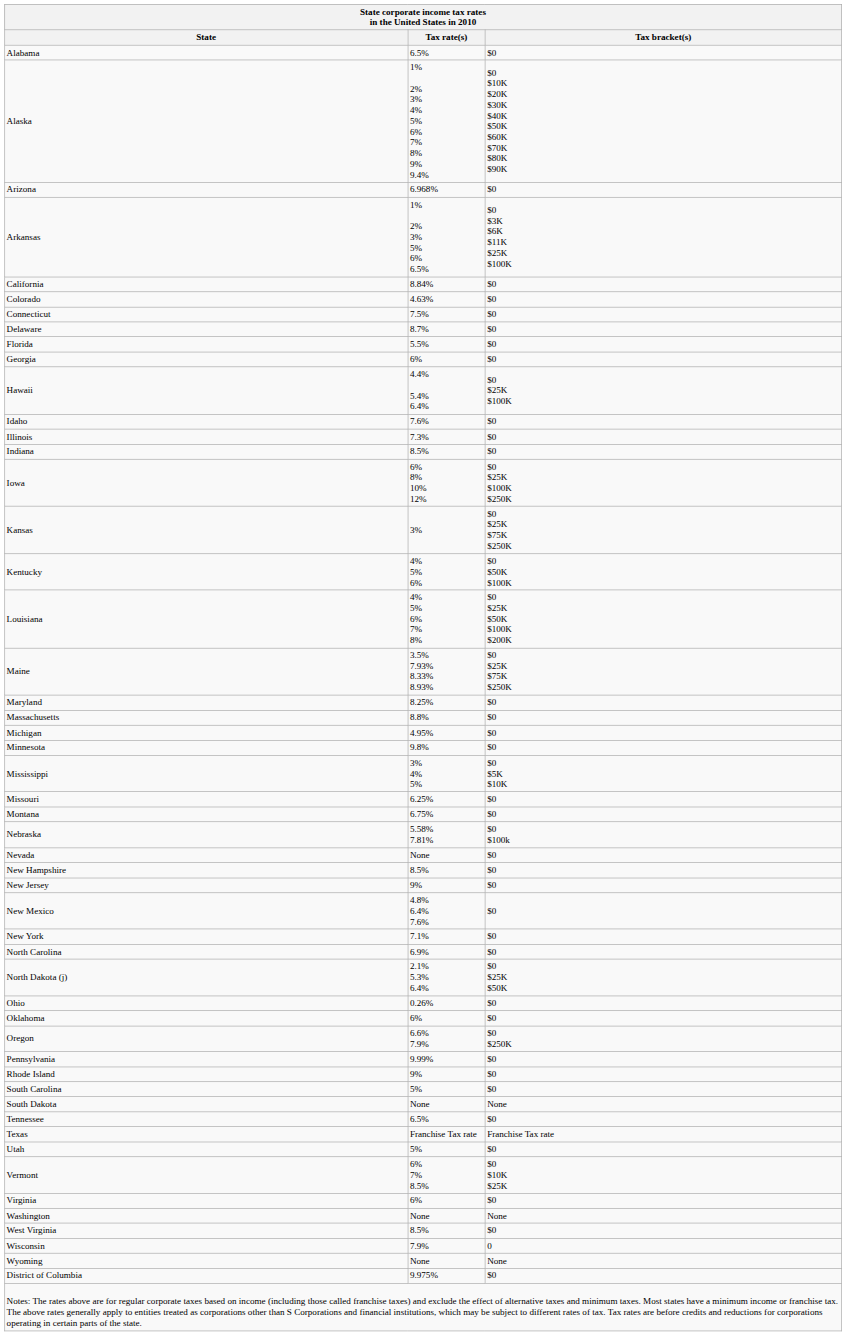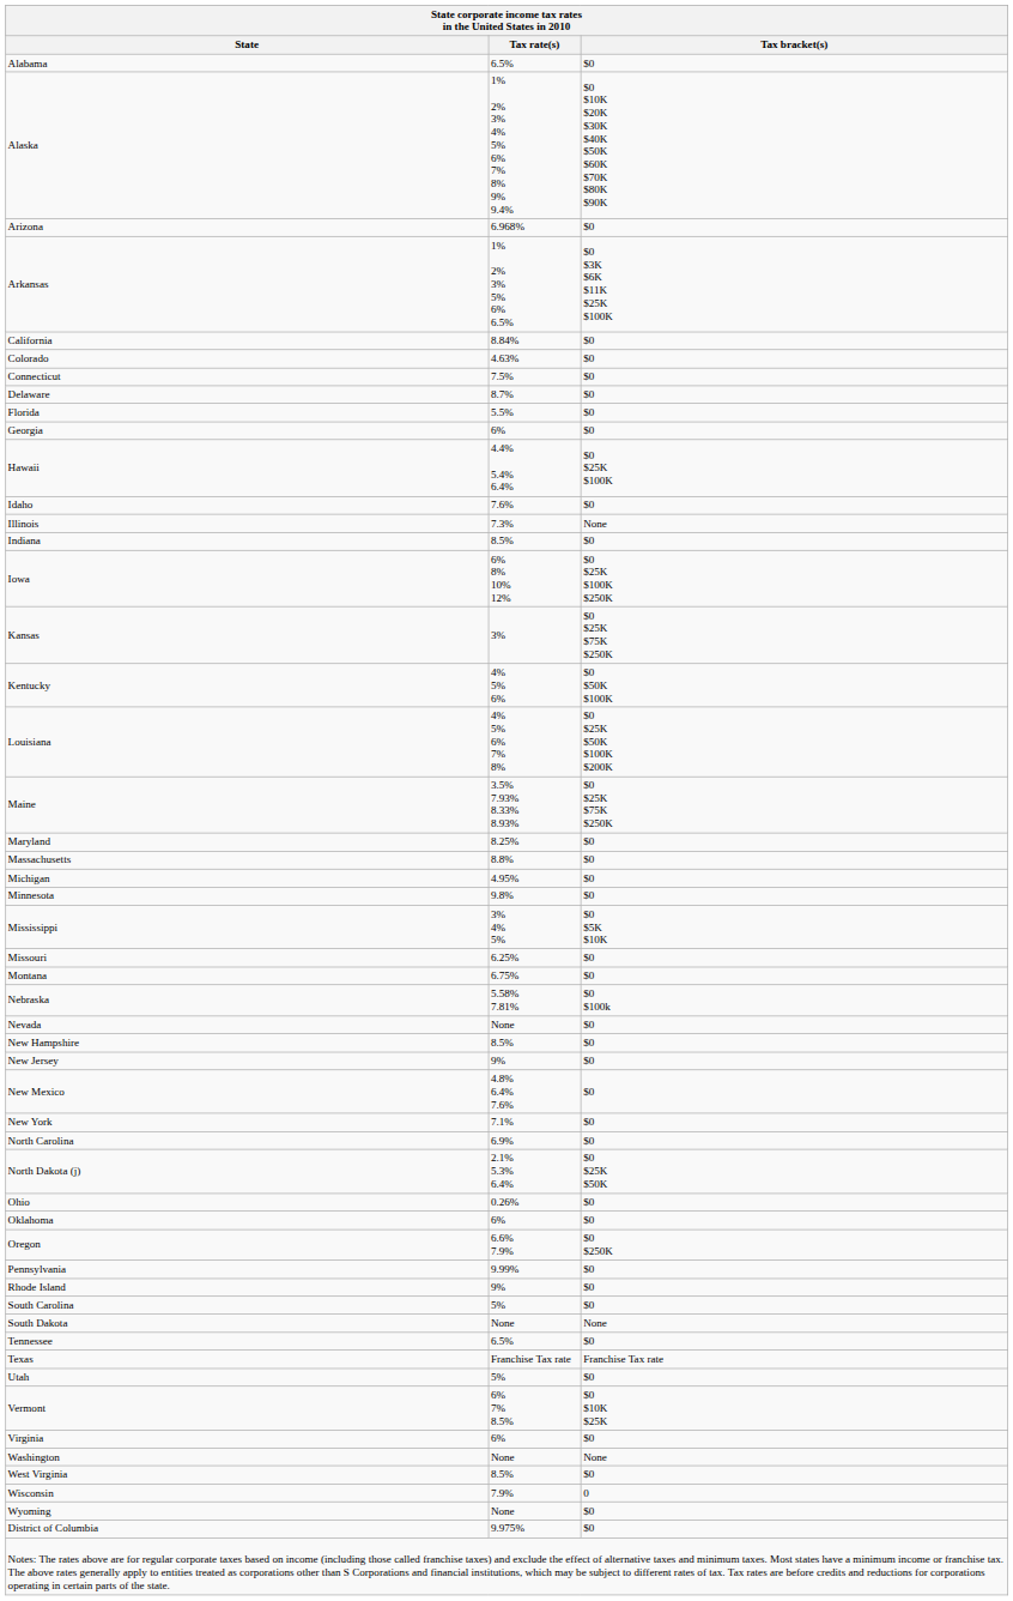Illinois | Tax bracket(s): $0 -> None
Wyoming | Tax bracket(s): None -> $0
